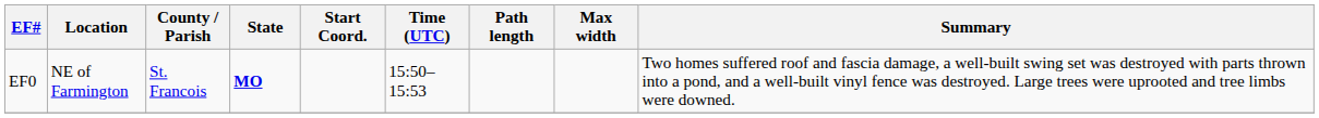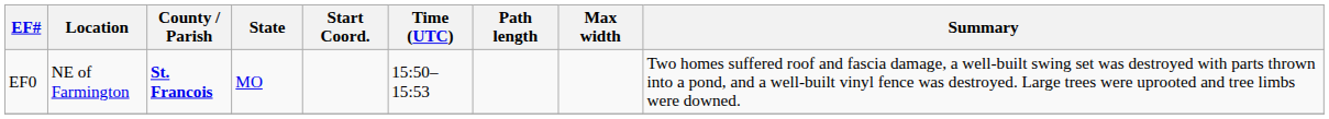EF0 | County / Parish: normal -> bold
EF0 | State: bold -> normal
